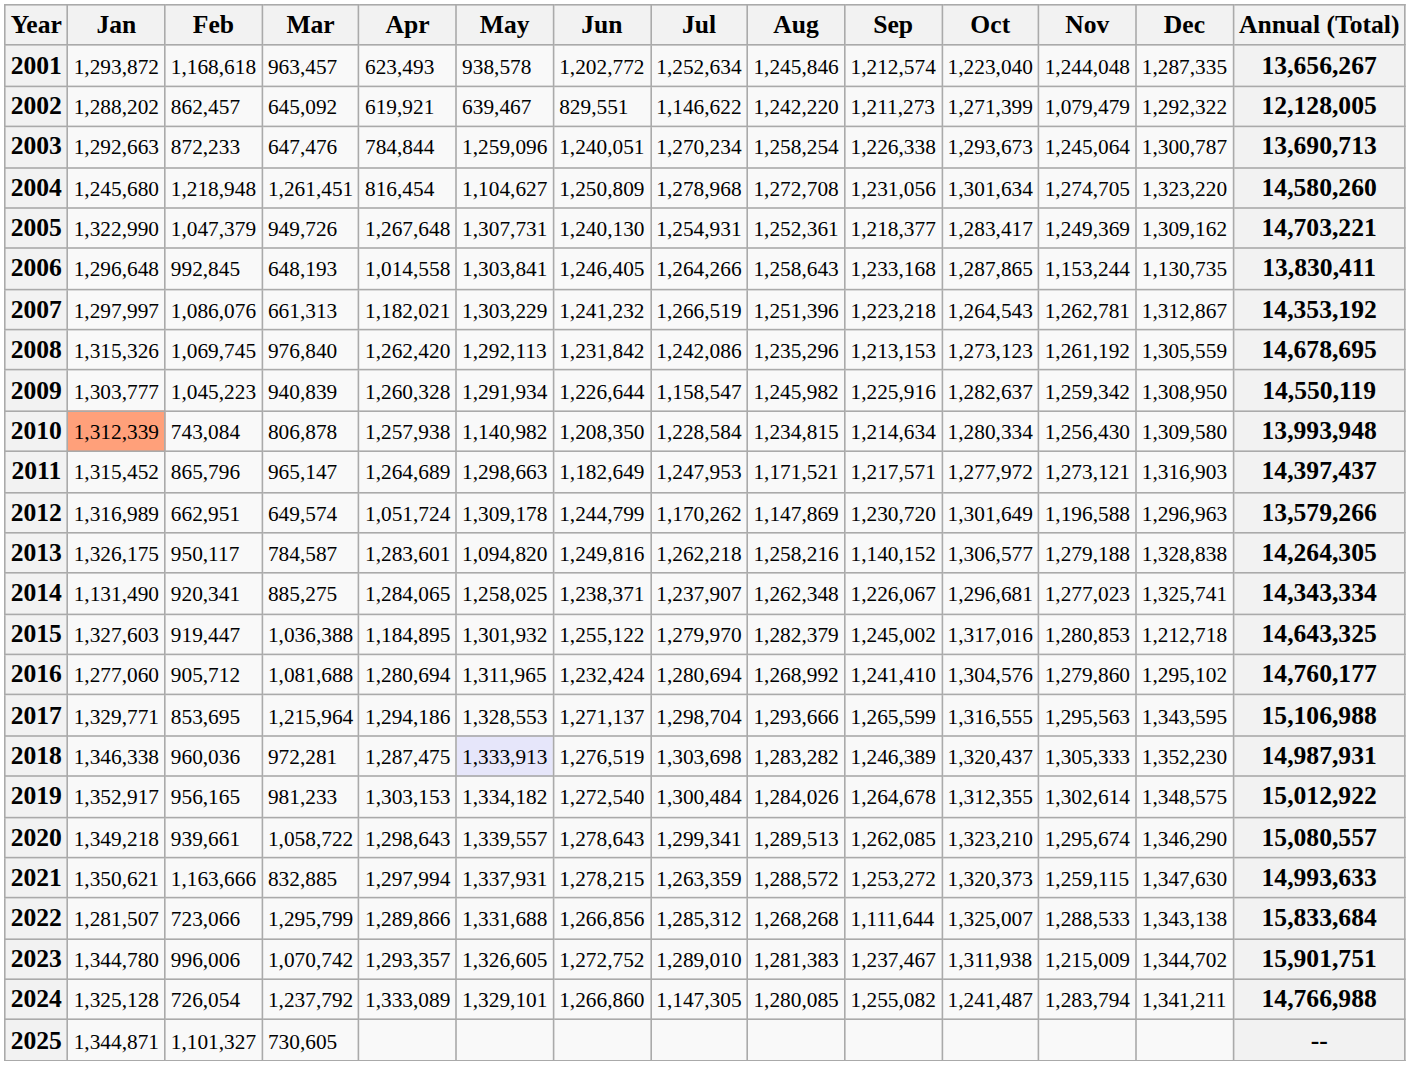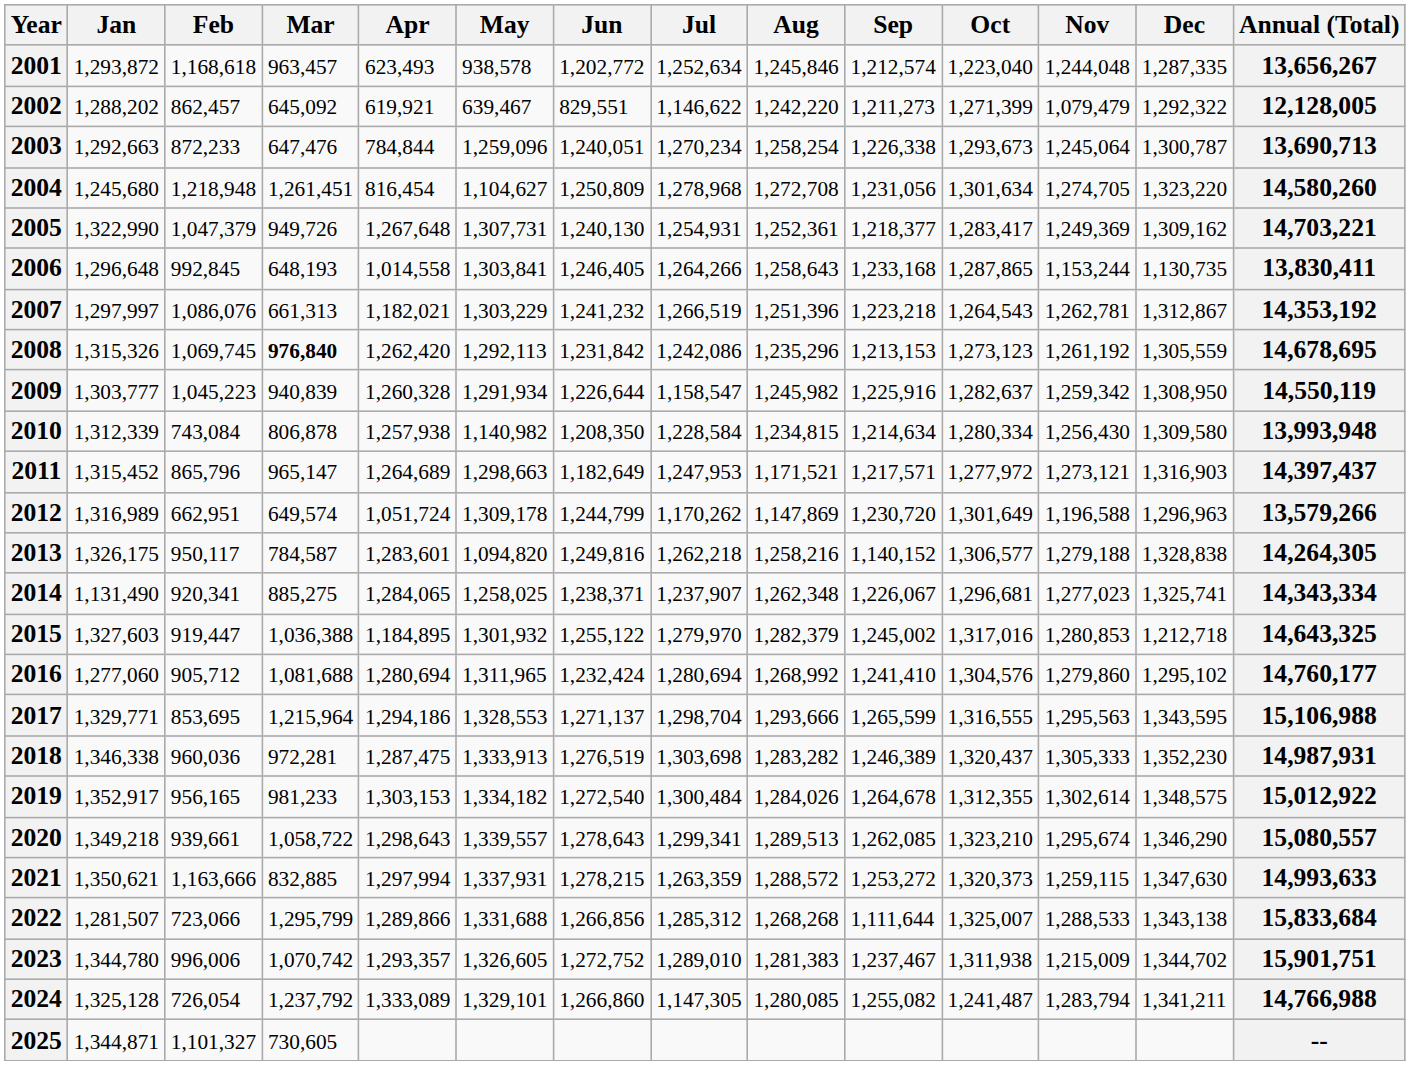2008 | Mar: normal -> bold
2010 | Jan: lightsalmon background -> no background
2018 | May: lavender background -> no background
